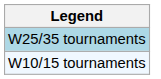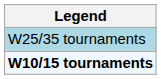row 3 | column 1: normal -> bold
